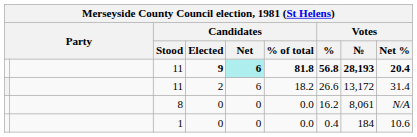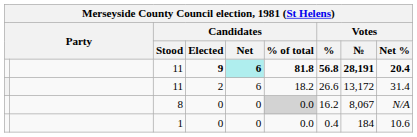11 / 9 | Votes / №: 28,193 -> 28,191
8 | Candidates / % of total: no background -> lightgrey background
8 | Votes / №: 8,061 -> 8,067
